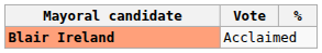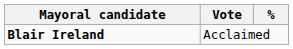Blair Ireland | Mayoral candidate: lightsalmon background -> no background
